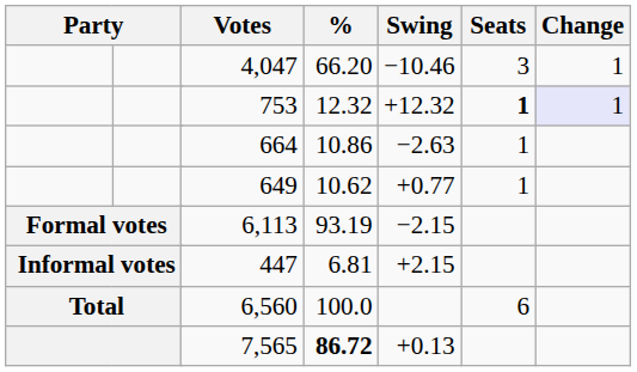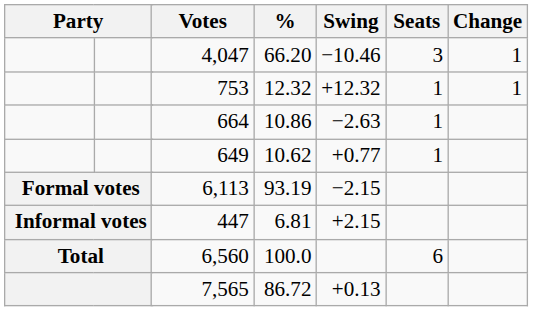753 | Seats: bold -> normal
753 | Change: lavender background -> no background
7,565 | %: bold -> normal
